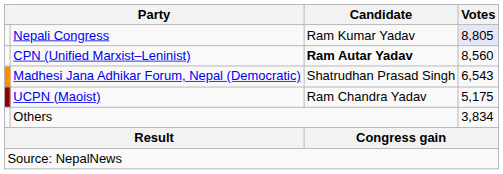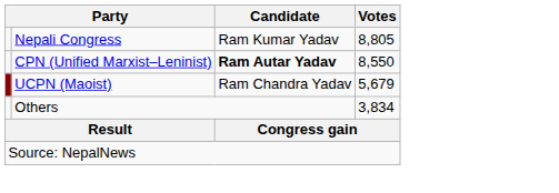Nepali Congress | Votes: lavender background -> no background
CPN (Unified Marxist–Leninist) | Votes: 8,560 -> 8,550
- row: Madhesi Jana Adhikar Forum, Nepal (Democratic) | Shatrudhan Prasad Singh | 6,543
UCPN (Maoist) | Votes: 5,175 -> 5,679
